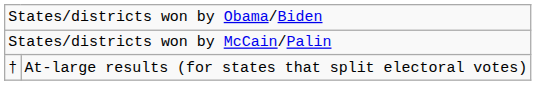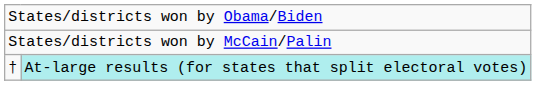† | column 2: no background -> paleturquoise background
